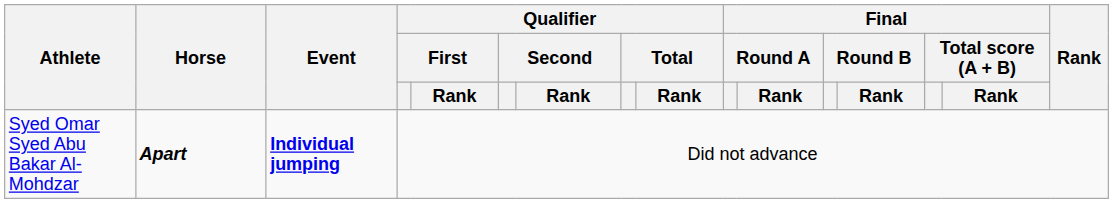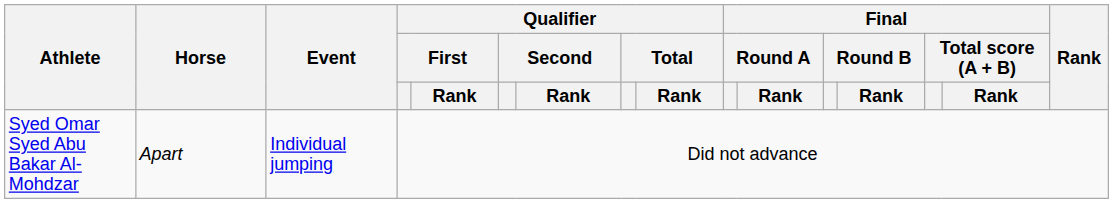Syed Omar Syed Abu Bakar Al-Mohdzar | Horse: bold -> normal
Syed Omar Syed Abu Bakar Al-Mohdzar | Event: bold -> normal
